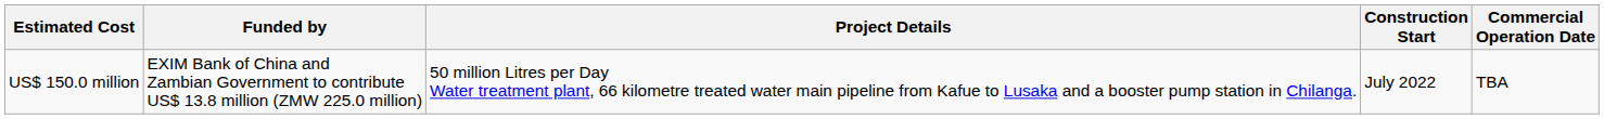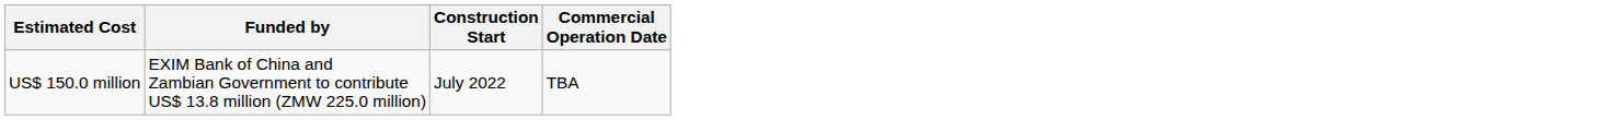- column: Project Details | 50 million Litres per Day Water treatment plant, 66 kilometre treated water main pipeline from Kafue to Lusaka and a booster pump station in Chilanga.
